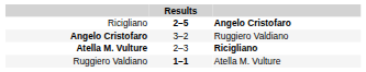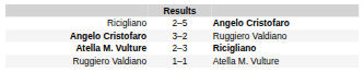row 2 | Results: bold -> normal
row 5 | Results: bold -> normal
